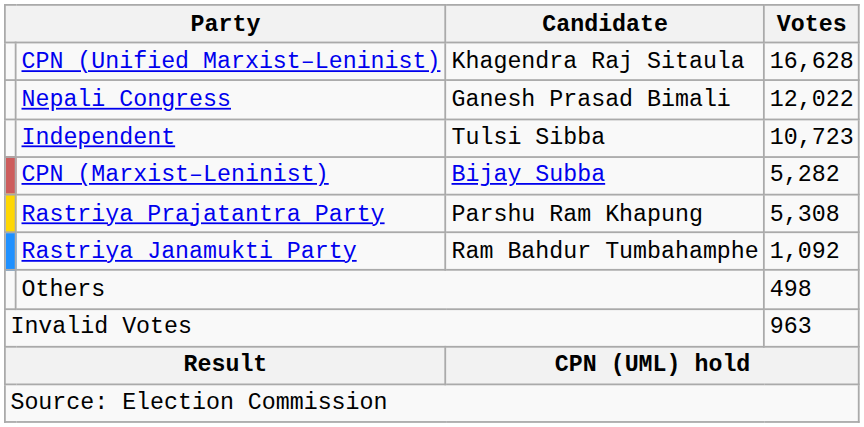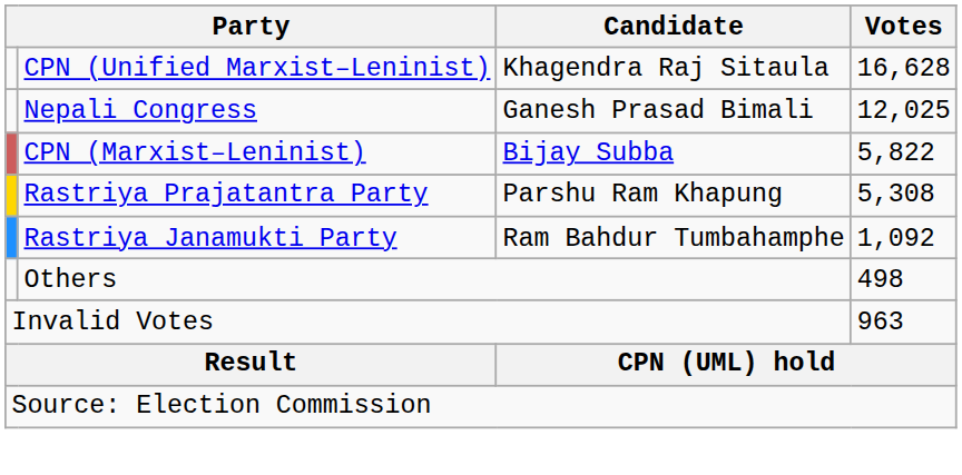Nepali Congress | Votes: 12,022 -> 12,025
- row: Independent | Tulsi Sibba | 10,723
CPN (Marxist–Leninist) | Votes: 5,282 -> 5,822
